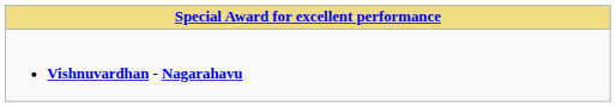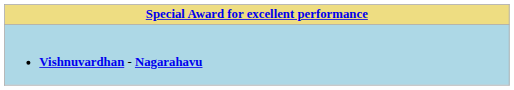row 2 | column 1: no background -> lightblue background
